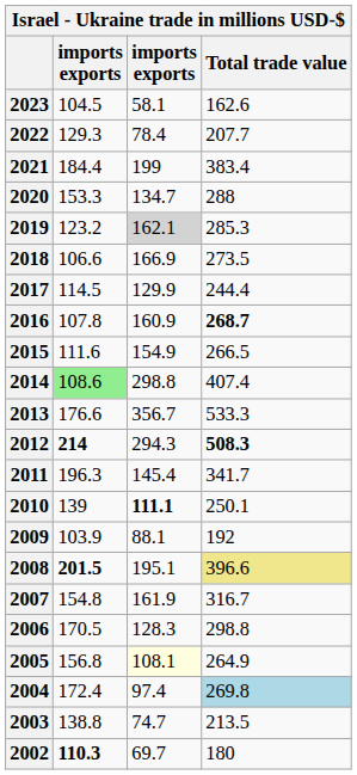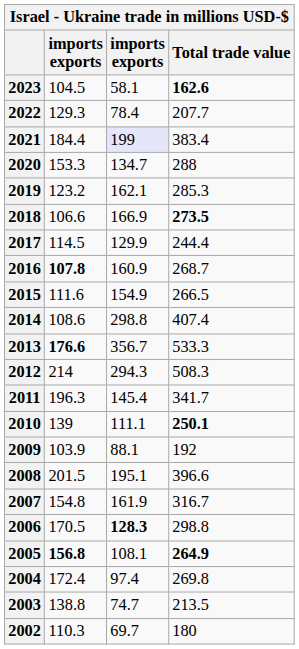2023 | Total trade value: normal -> bold
2021 | column 3: no background -> lavender background
2019 | column 3: lightgrey background -> no background
2018 | Total trade value: normal -> bold
2016 | column 2: normal -> bold
2016 | Total trade value: bold -> normal
2014 | column 2: lightgreen background -> no background
2013 | column 2: normal -> bold
2012 | column 2: bold -> normal
2012 | Total trade value: bold -> normal
2010 | column 3: bold -> normal
2010 | Total trade value: normal -> bold
2008 | column 2: bold -> normal
2008 | Total trade value: khaki background -> no background
2006 | column 3: normal -> bold
2005 | column 2: normal -> bold
2005 | column 3: lightyellow background -> no background
2005 | Total trade value: normal -> bold
2004 | Total trade value: lightblue background -> no background
2002 | column 2: bold -> normal
